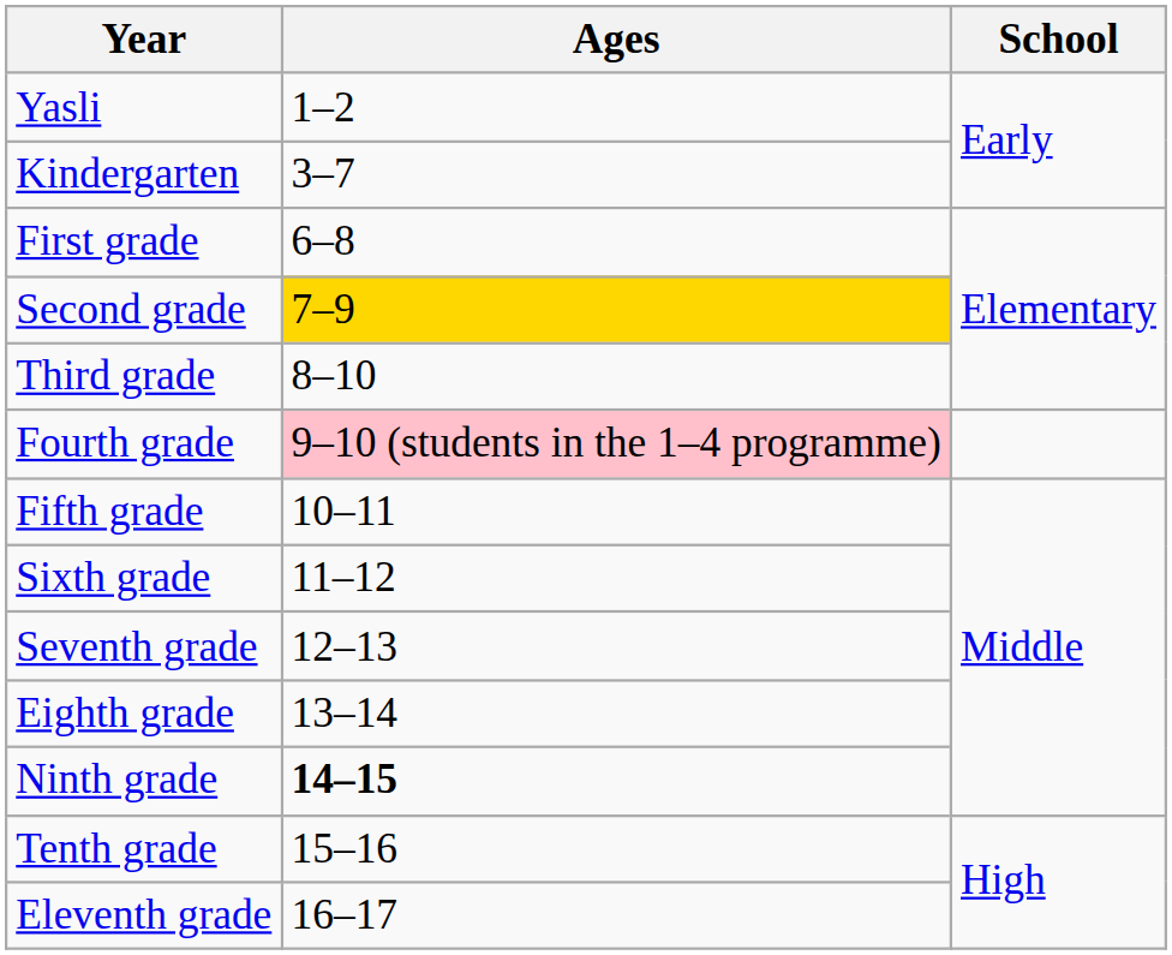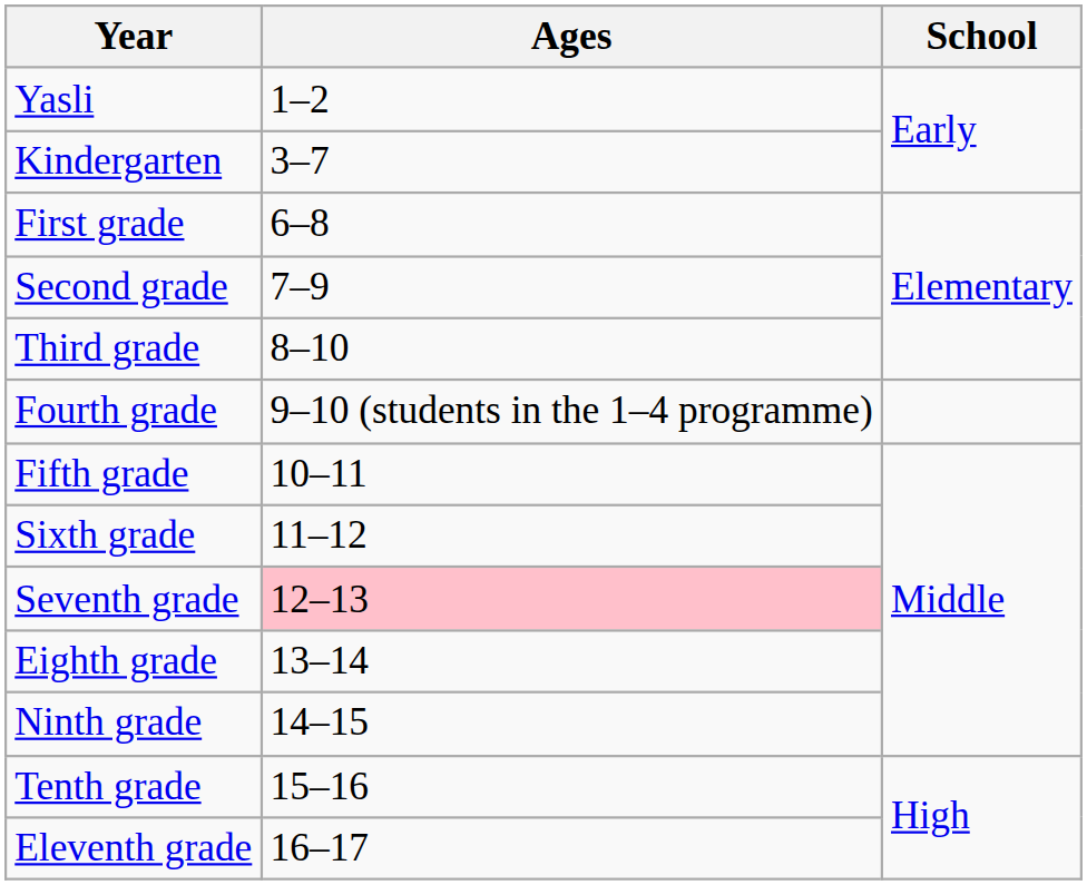Second grade | Ages: gold background -> no background
Fourth grade | Ages: pink background -> no background
Seventh grade | Ages: no background -> pink background
Ninth grade | Ages: bold -> normal
